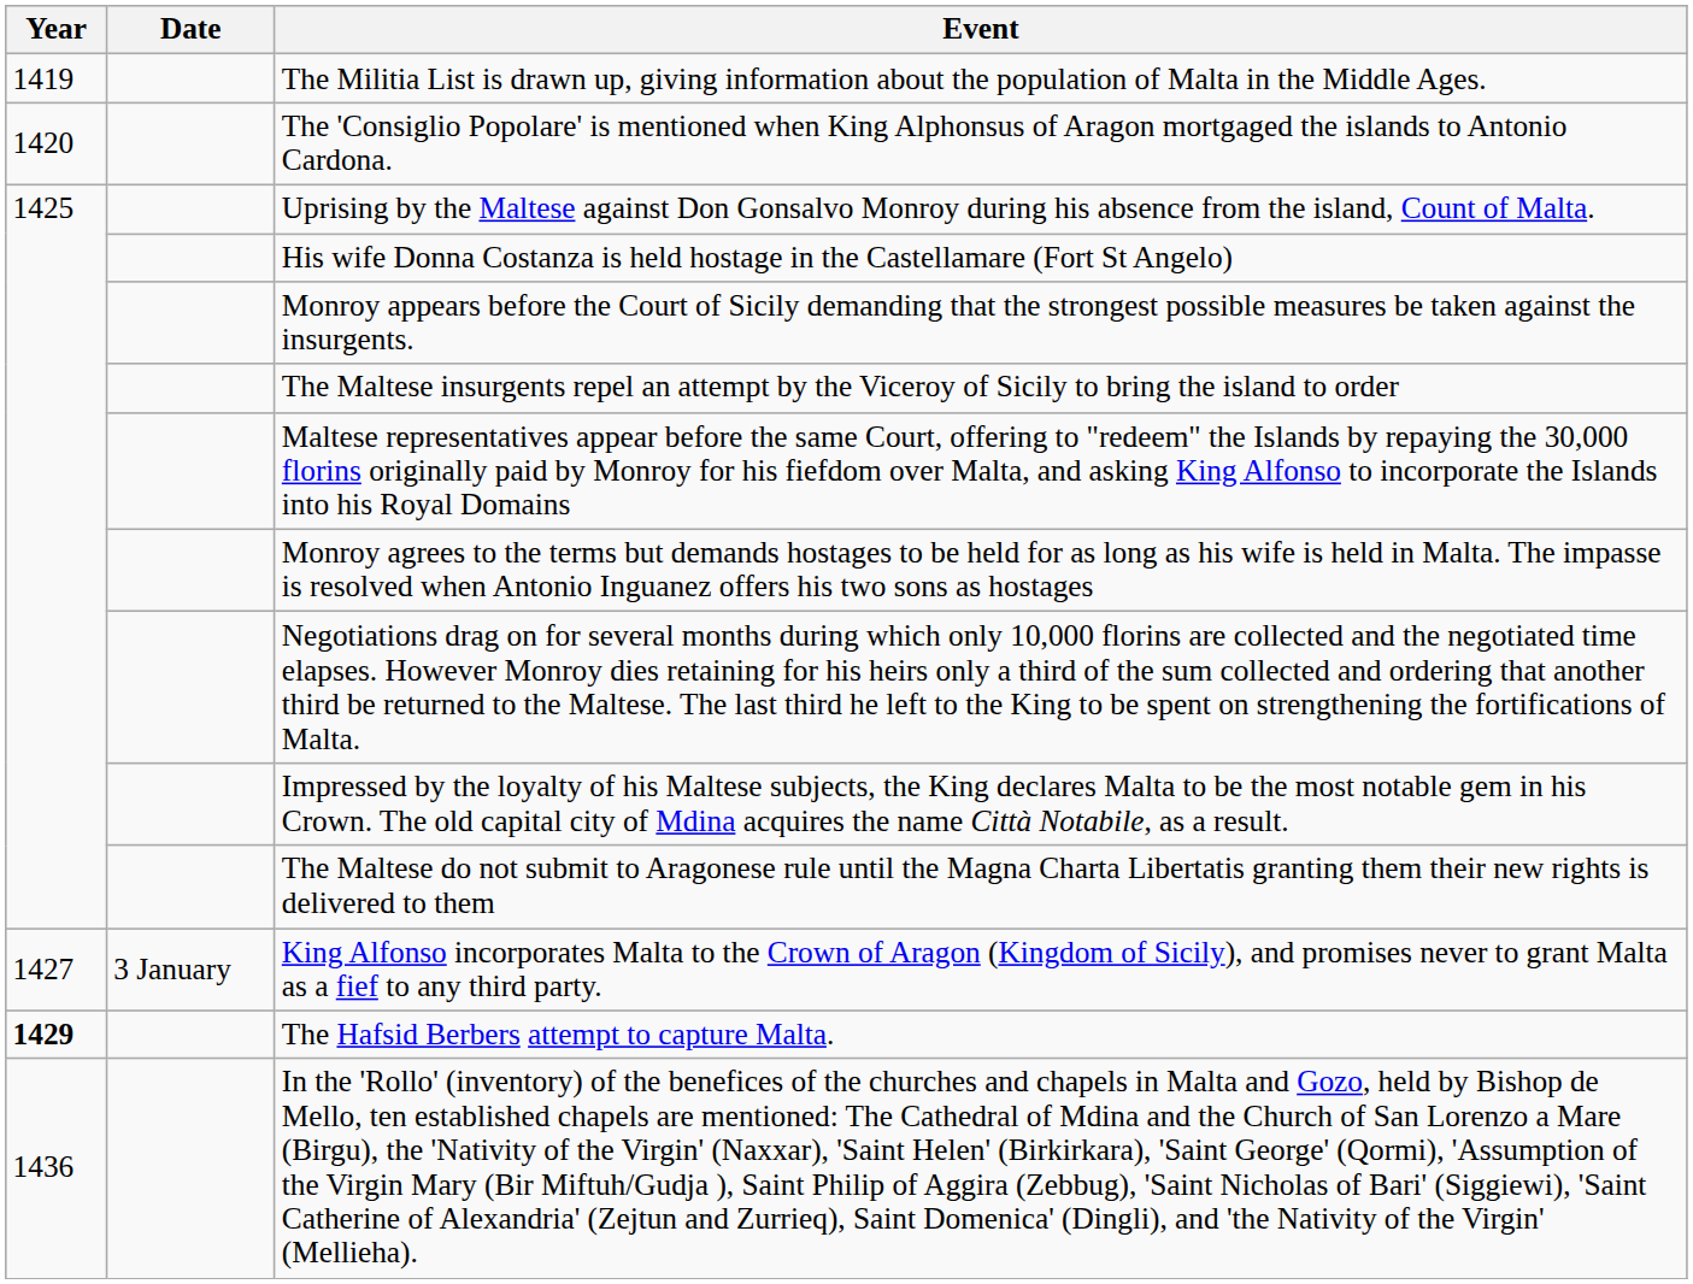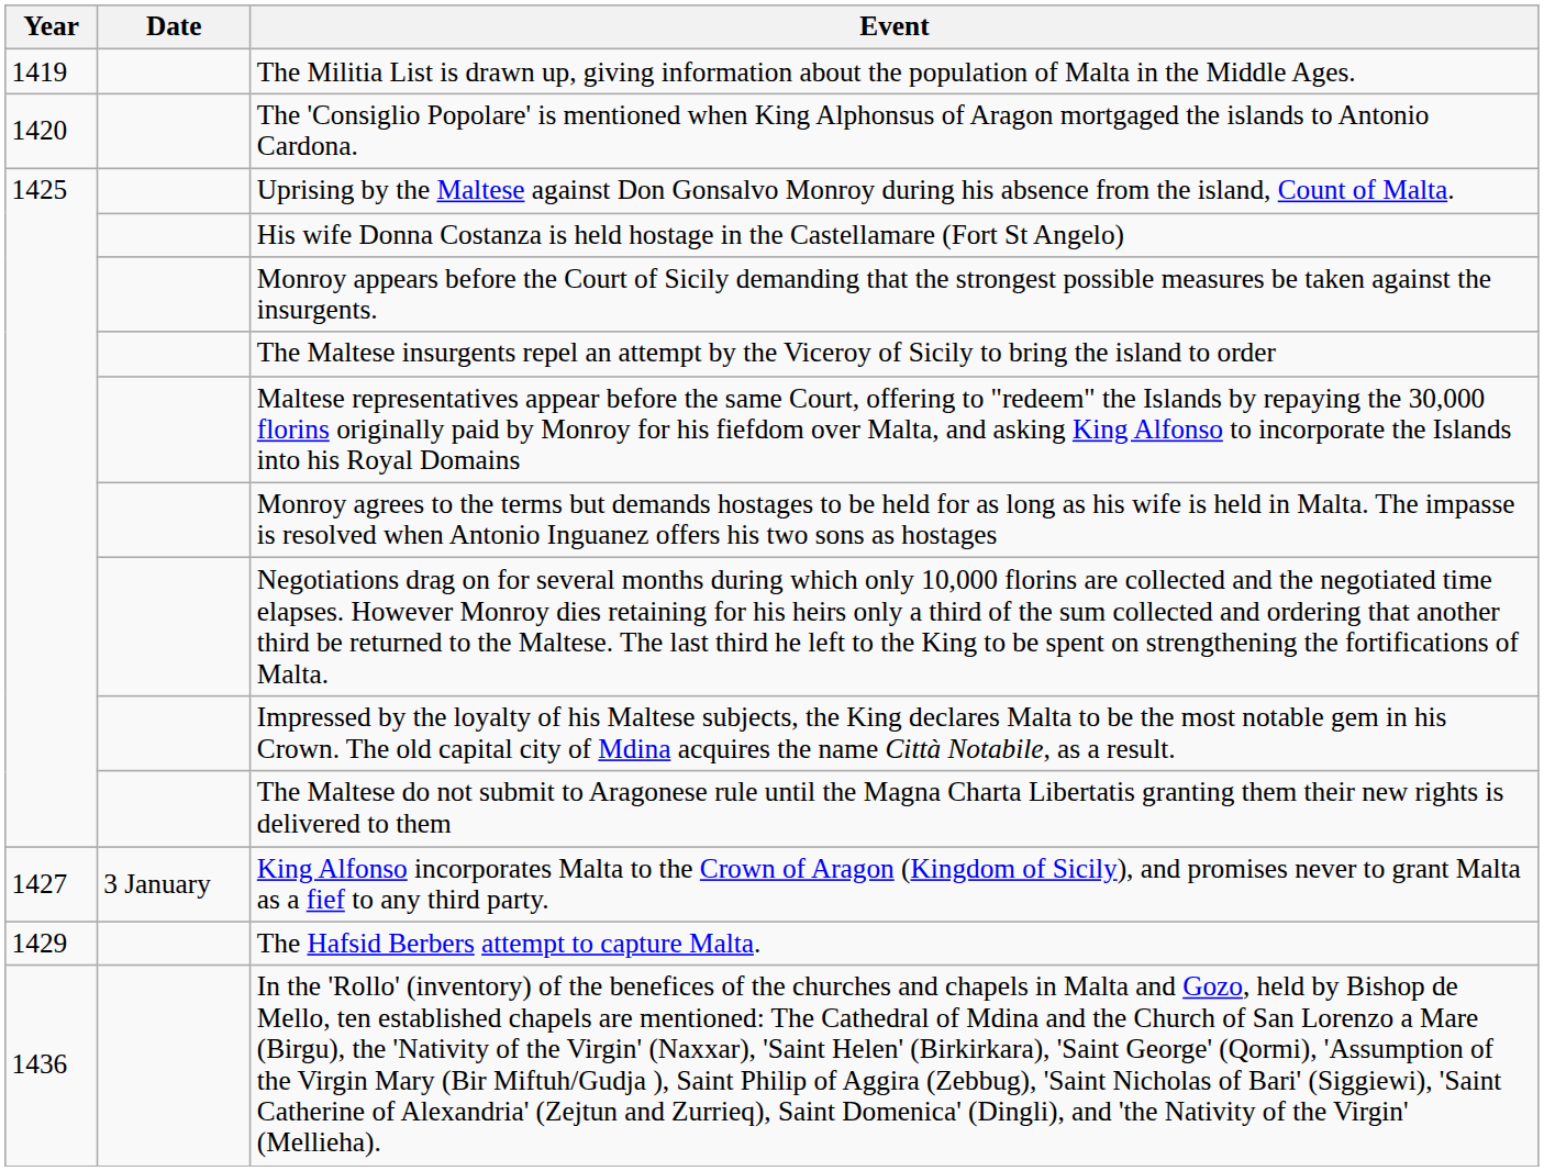The Hafsid Berbers attempt to capture Malta. | Year: bold -> normal
